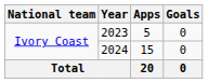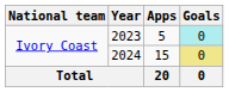2023 | Goals: no background -> paleturquoise background
2024 | Goals: no background -> khaki background
